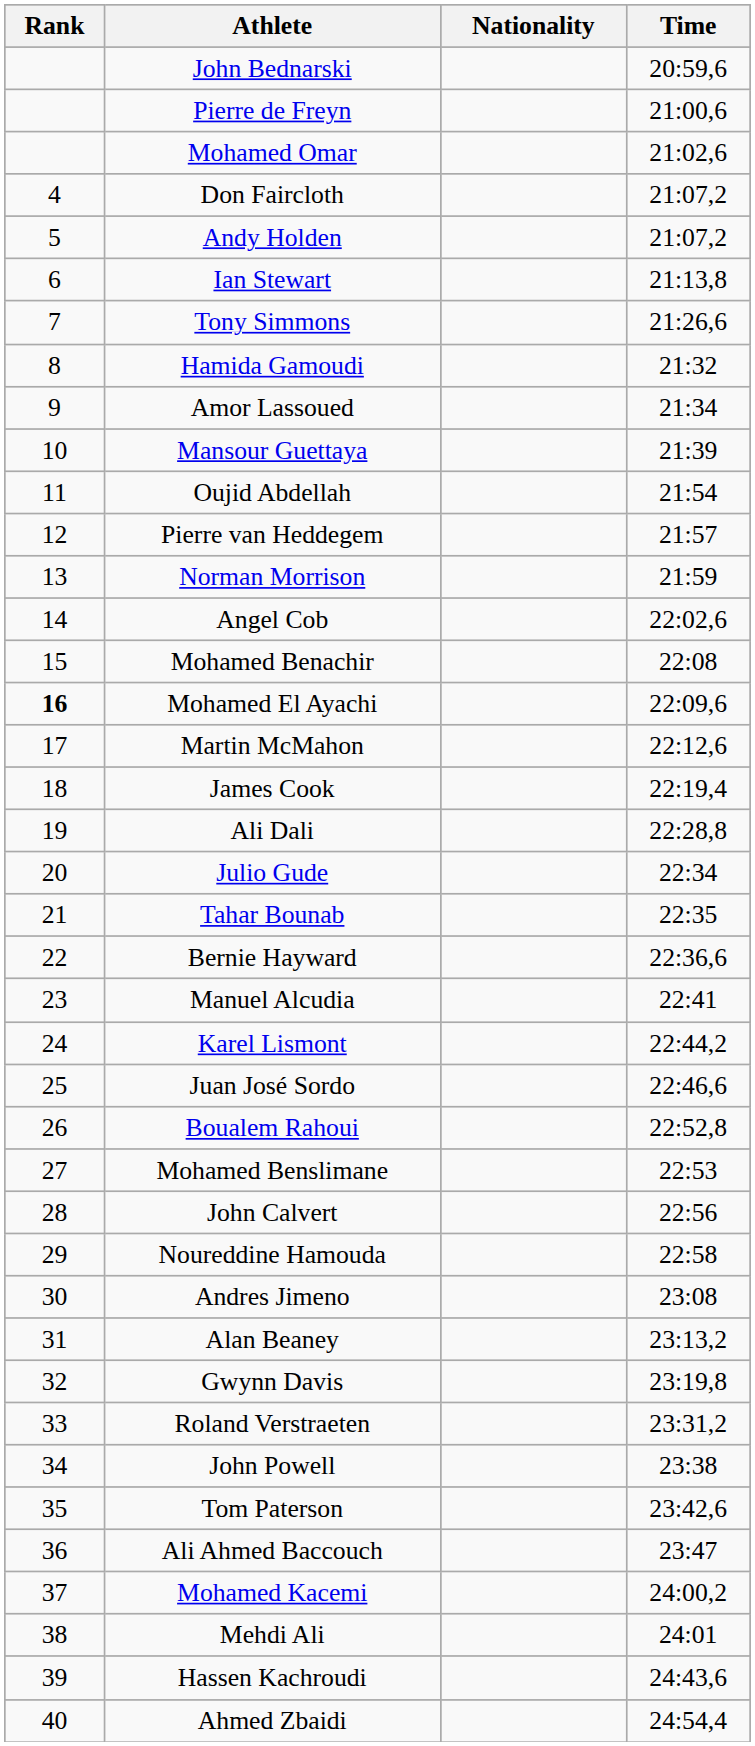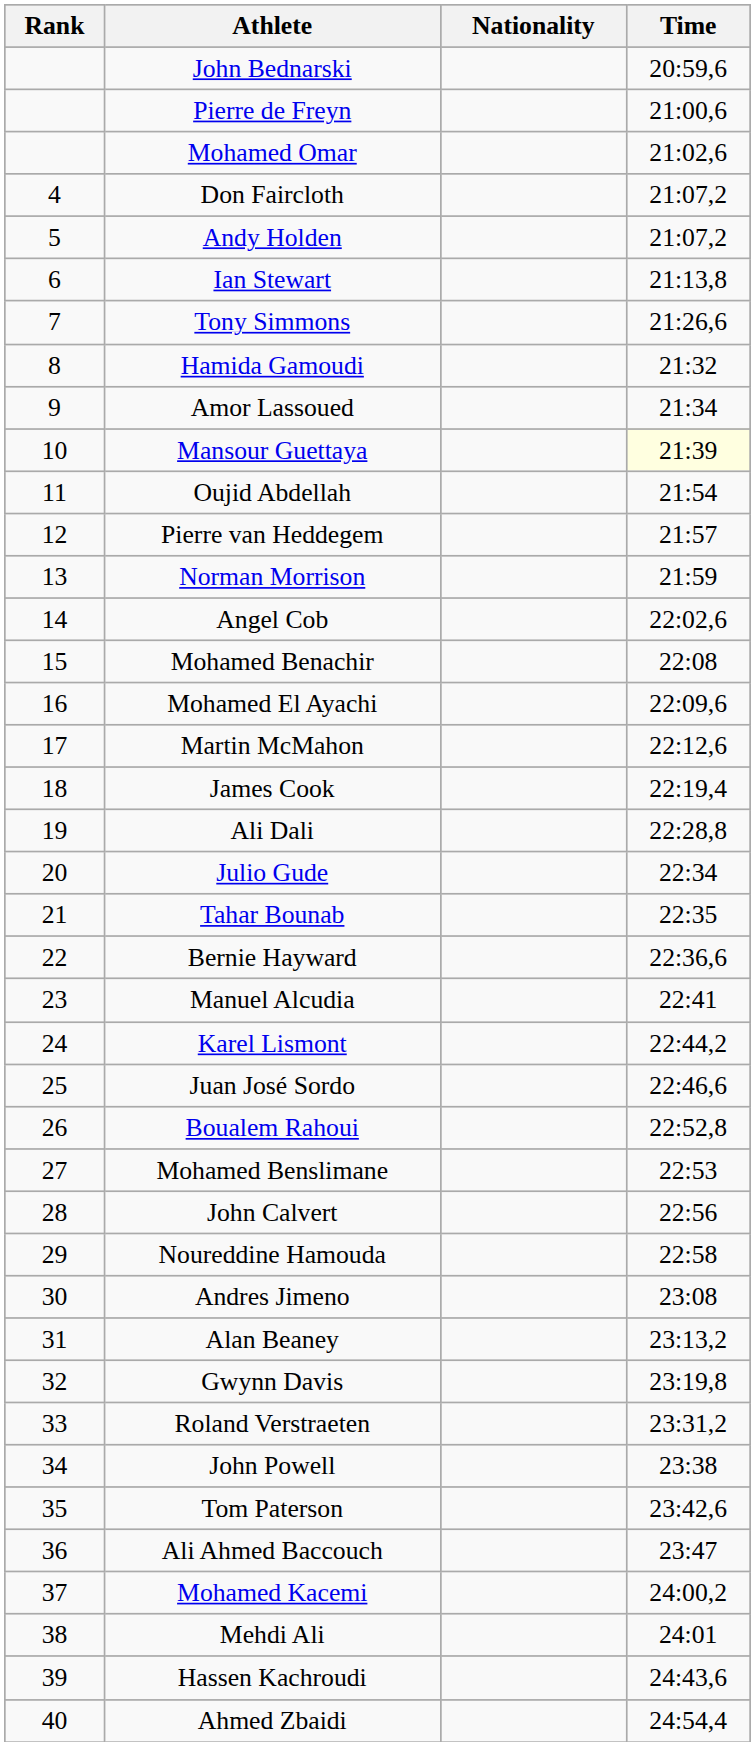Mansour Guettaya | Time: no background -> lightyellow background
Mohamed El Ayachi | Rank: bold -> normal
